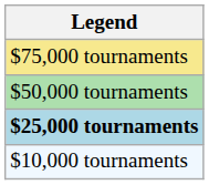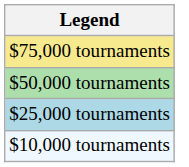row 4 | column 1: bold -> normal
